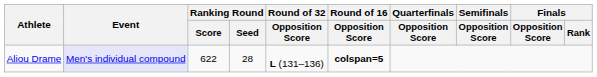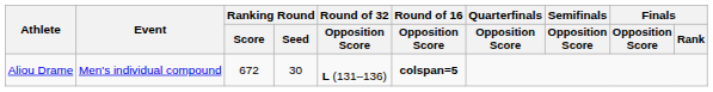Aliou Drame | Event: lavender background -> no background
Aliou Drame | Ranking Round / Score: 622 -> 672
Aliou Drame | Ranking Round / Seed: 28 -> 30
